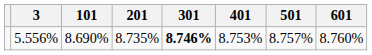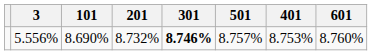columns swapped: 401 <-> 501
row 2 | 201: 8.735% -> 8.732%
